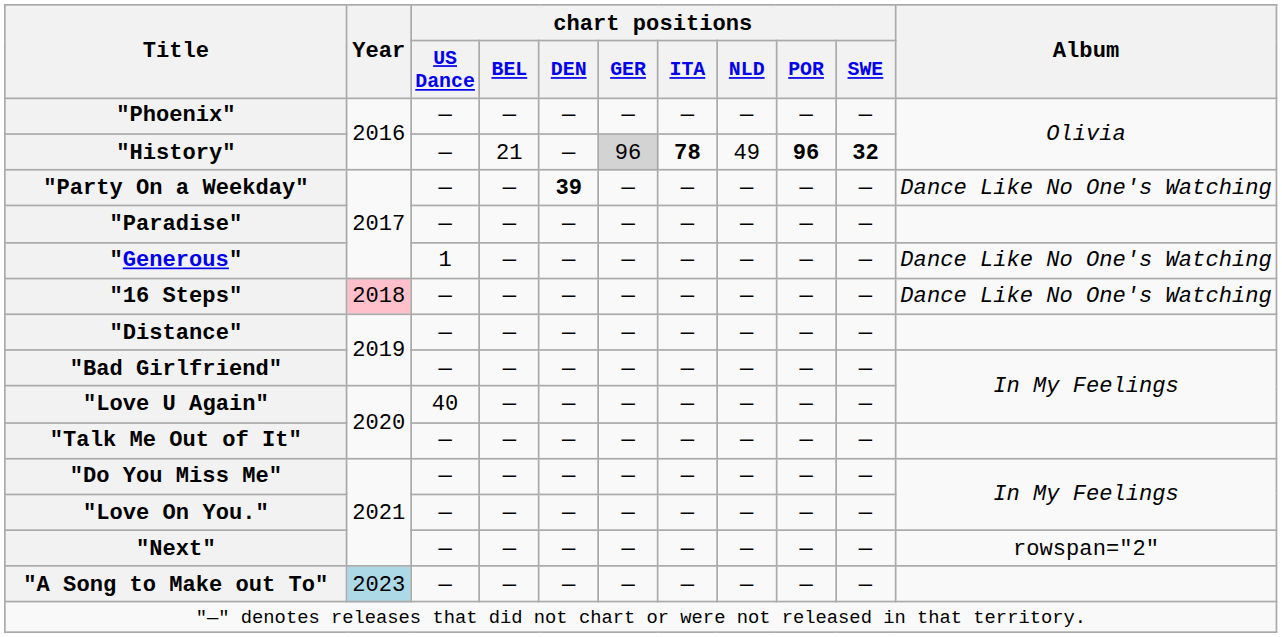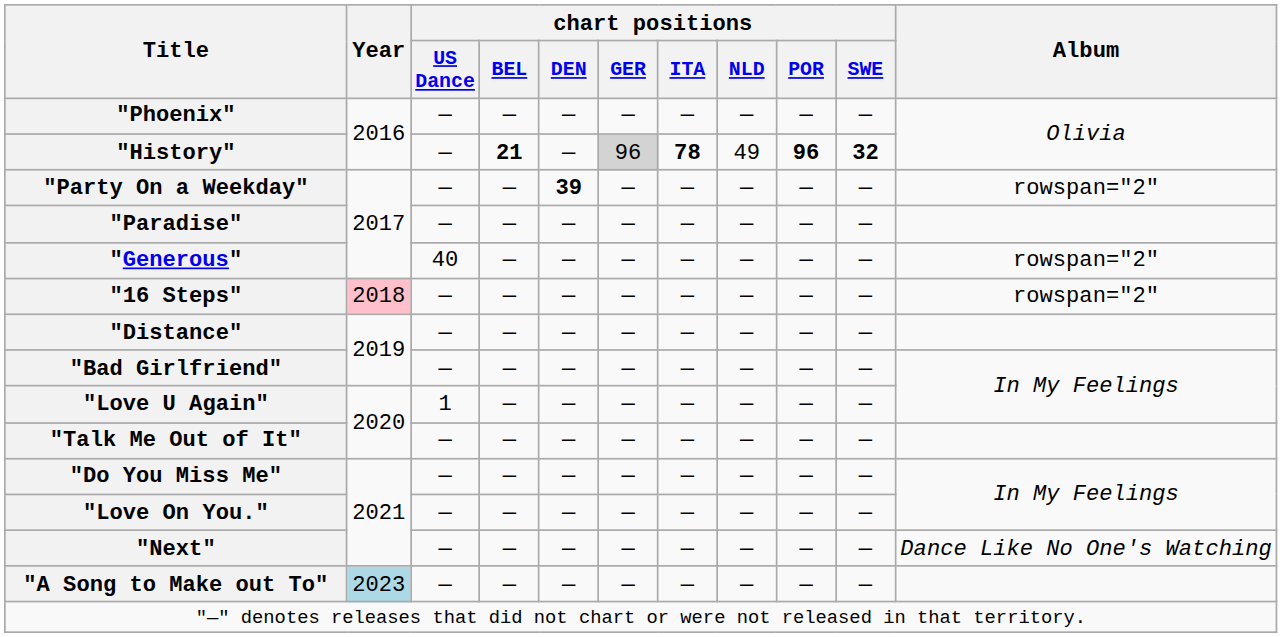"History" | chart positions / BEL: normal -> bold
"Party On a Weekday" | Album: Dance Like No One's Watching -> rowspan="2"
"Generous" | chart positions / US Dance: 1 -> 40
"Generous" | Album: Dance Like No One's Watching -> rowspan="2"
"16 Steps" | Album: Dance Like No One's Watching -> rowspan="2"
"Love U Again" | chart positions / US Dance: 40 -> 1
"Next" | Album: rowspan="2" -> Dance Like No One's Watching
